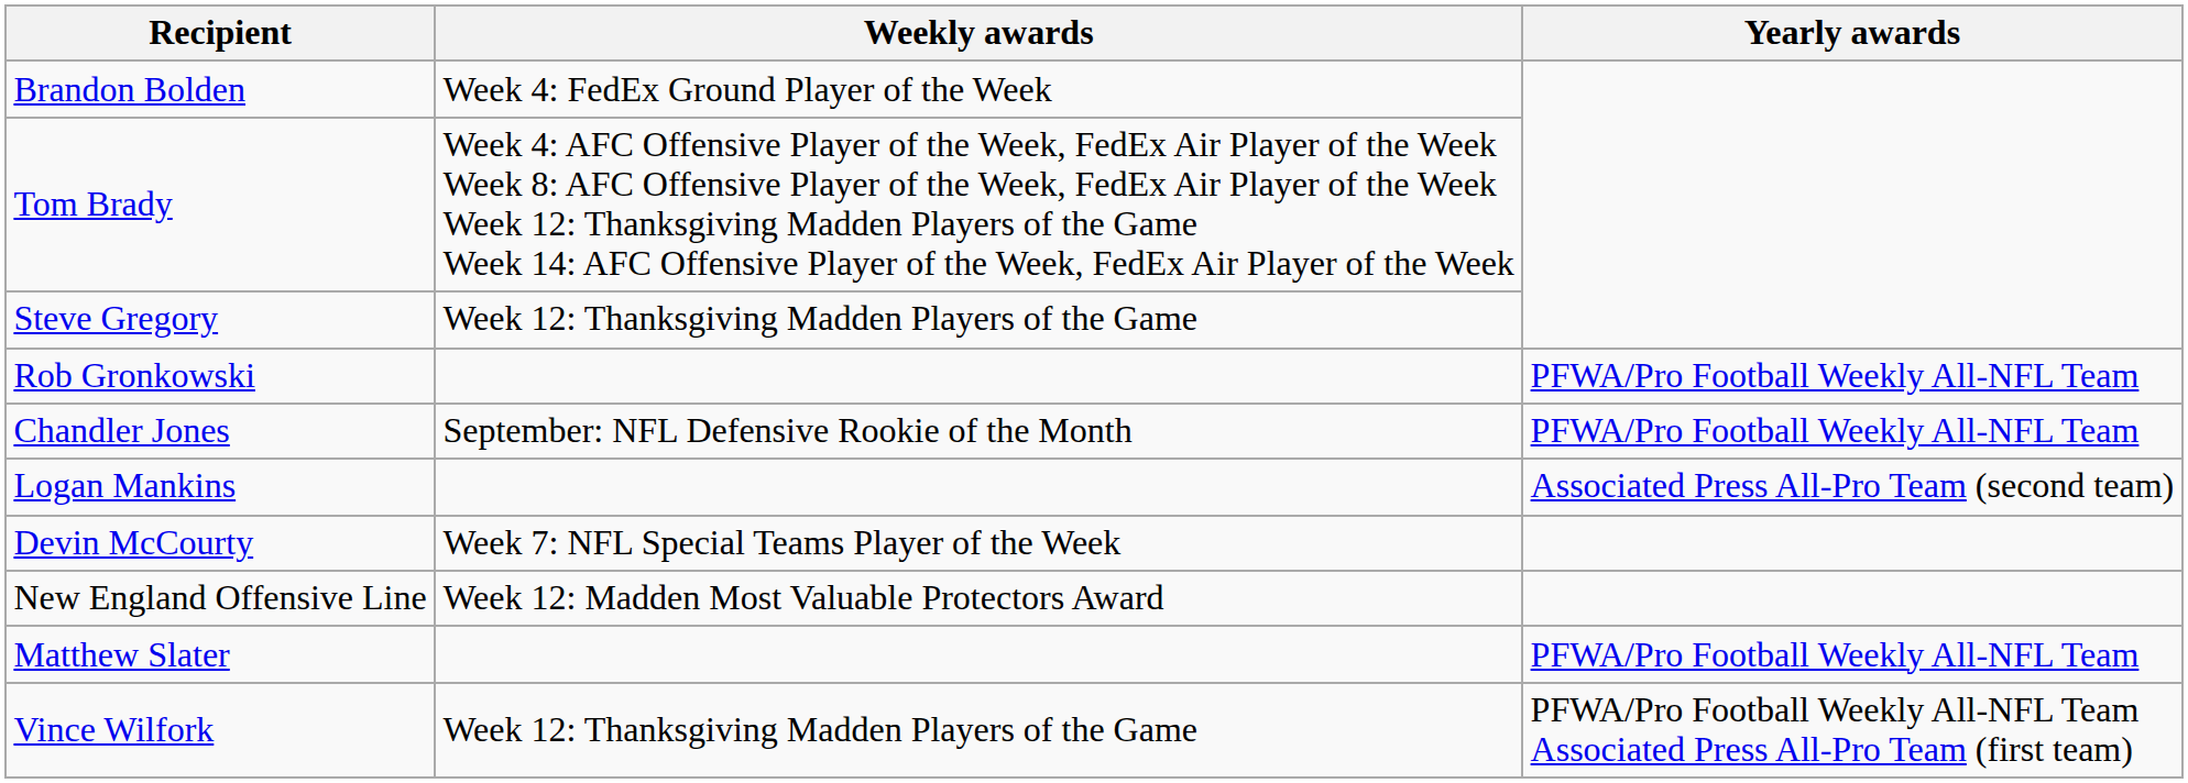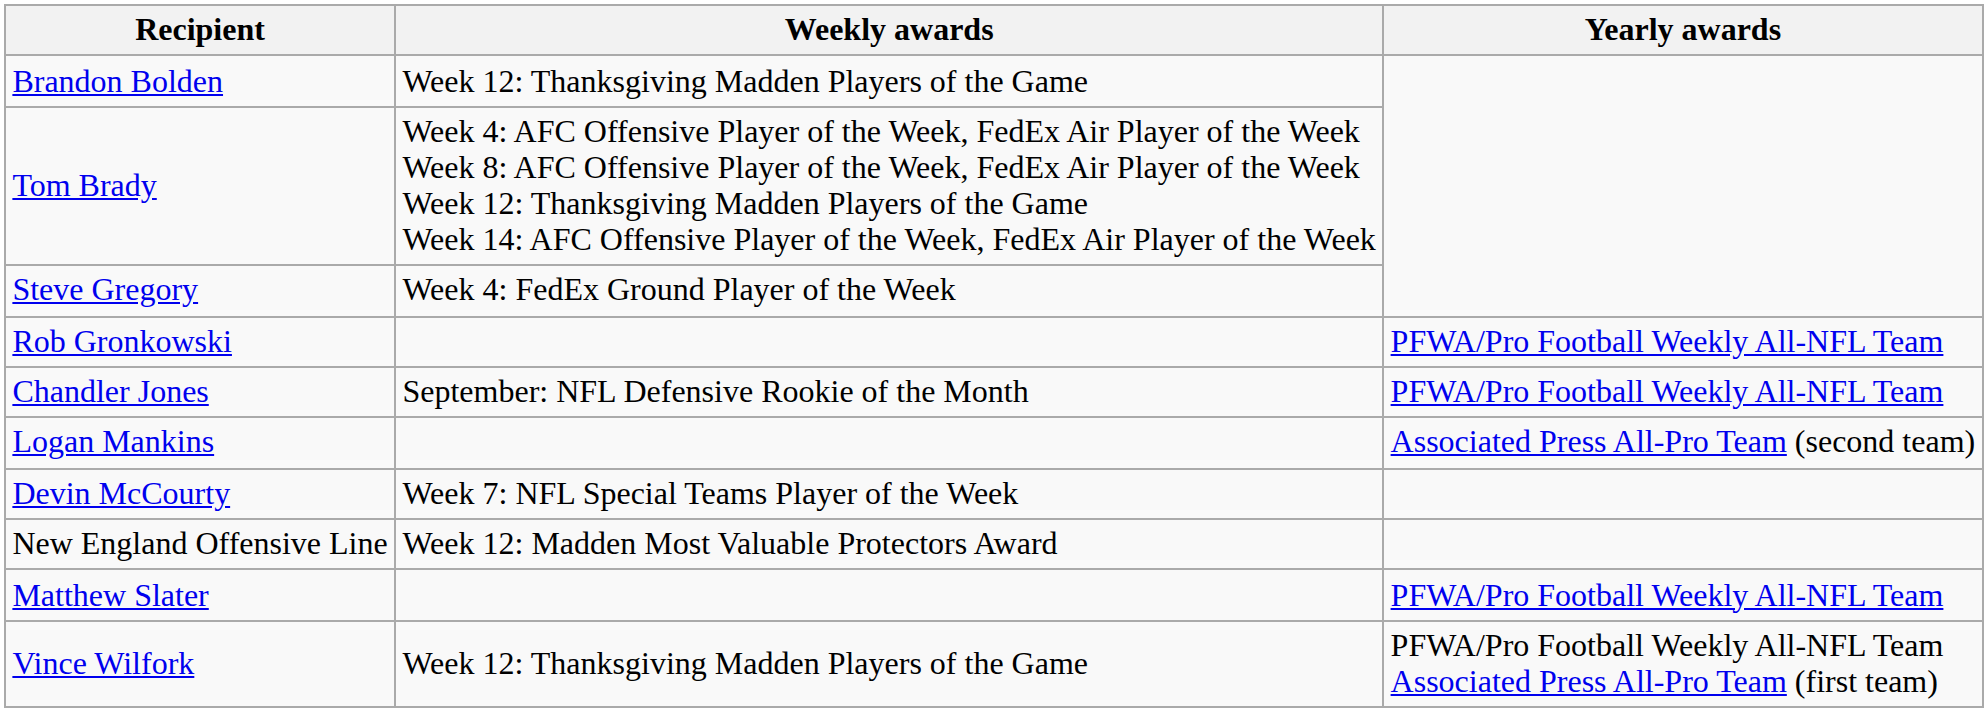Brandon Bolden | Weekly awards: Week 4: FedEx Ground Player of the Week -> Week 12: Thanksgiving Madden Players of the Game
Steve Gregory | Weekly awards: Week 12: Thanksgiving Madden Players of the Game -> Week 4: FedEx Ground Player of the Week
